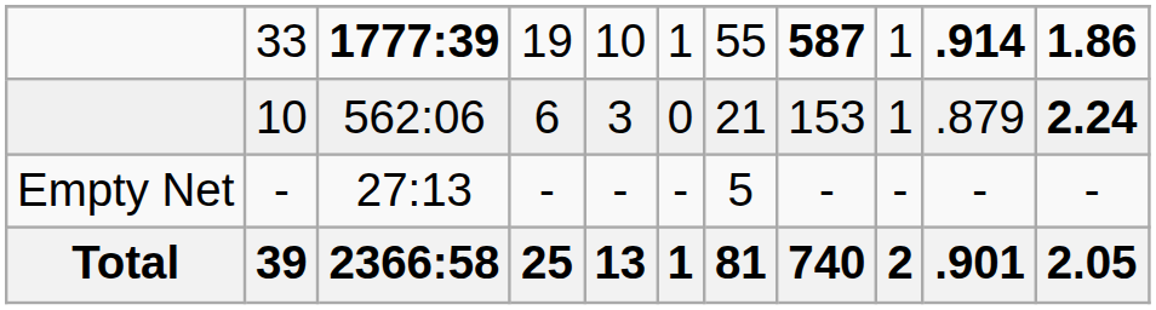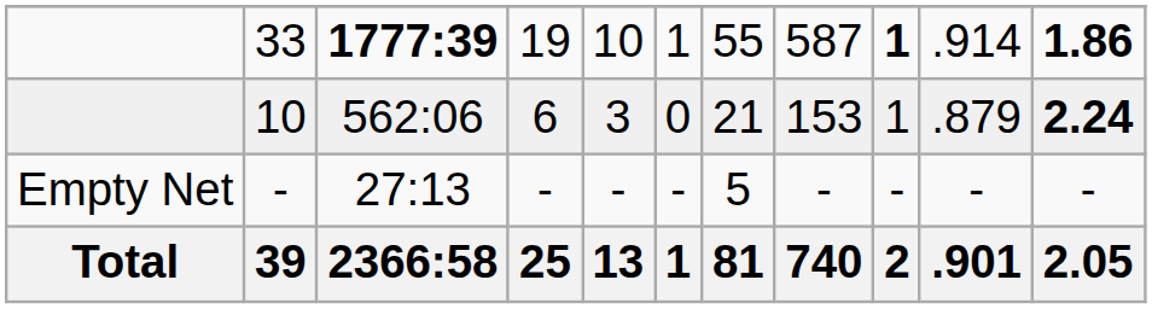33 | column 8: bold -> normal
33 | column 9: normal -> bold
33 | column 10: bold -> normal
